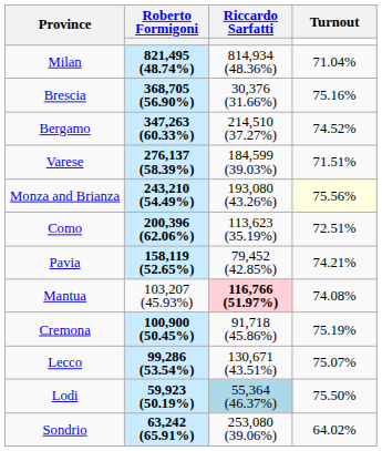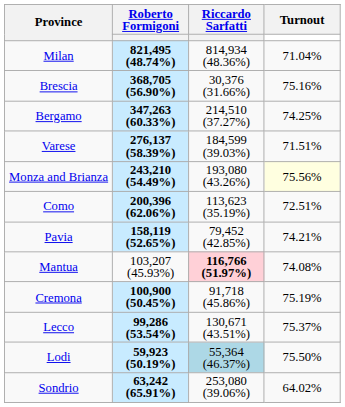Bergamo | Turnout: 74.52% -> 74.25%
Lecco | Turnout: 75.07% -> 75.37%
